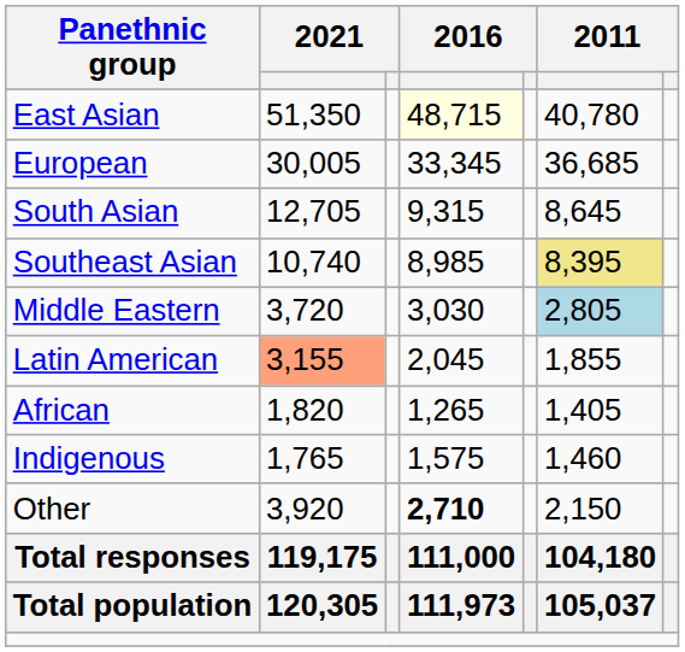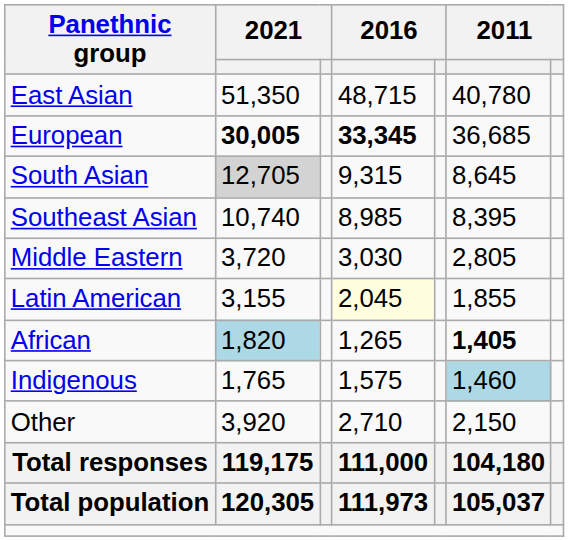East Asian | column 4: lightyellow background -> no background
European | column 2: normal -> bold
European | column 4: normal -> bold
South Asian | column 2: no background -> lightgrey background
Southeast Asian | column 6: khaki background -> no background
Middle Eastern | column 6: lightblue background -> no background
Latin American | column 2: lightsalmon background -> no background
Latin American | column 4: no background -> lightyellow background
African | column 2: no background -> lightblue background
African | column 6: normal -> bold
Indigenous | column 6: no background -> lightblue background
Other | column 4: bold -> normal
